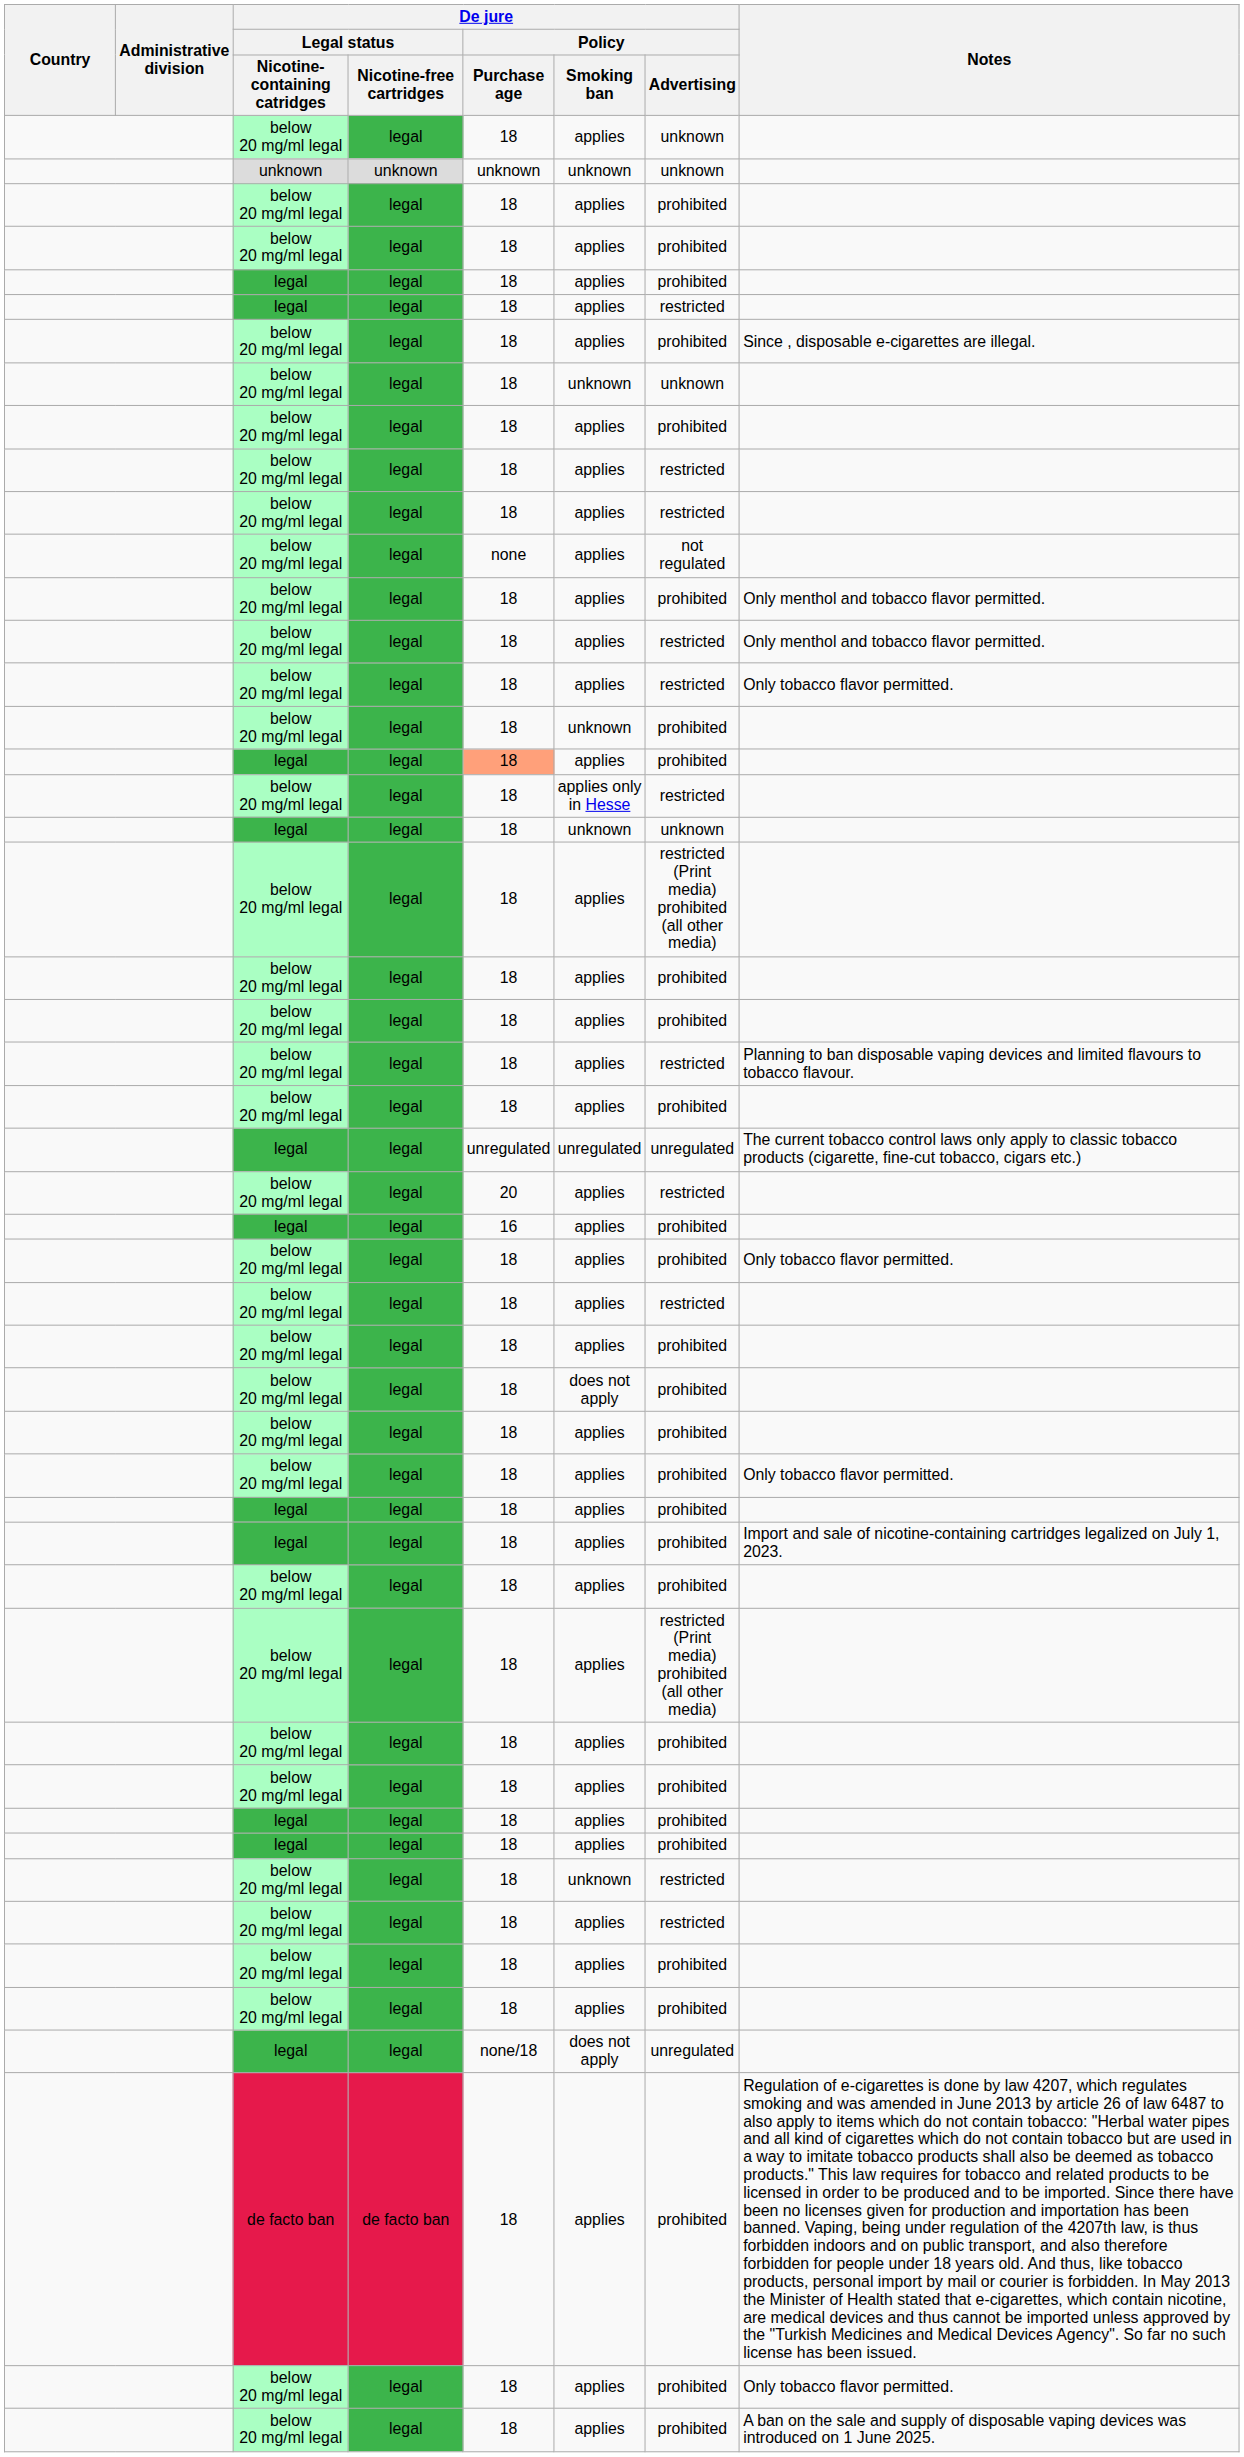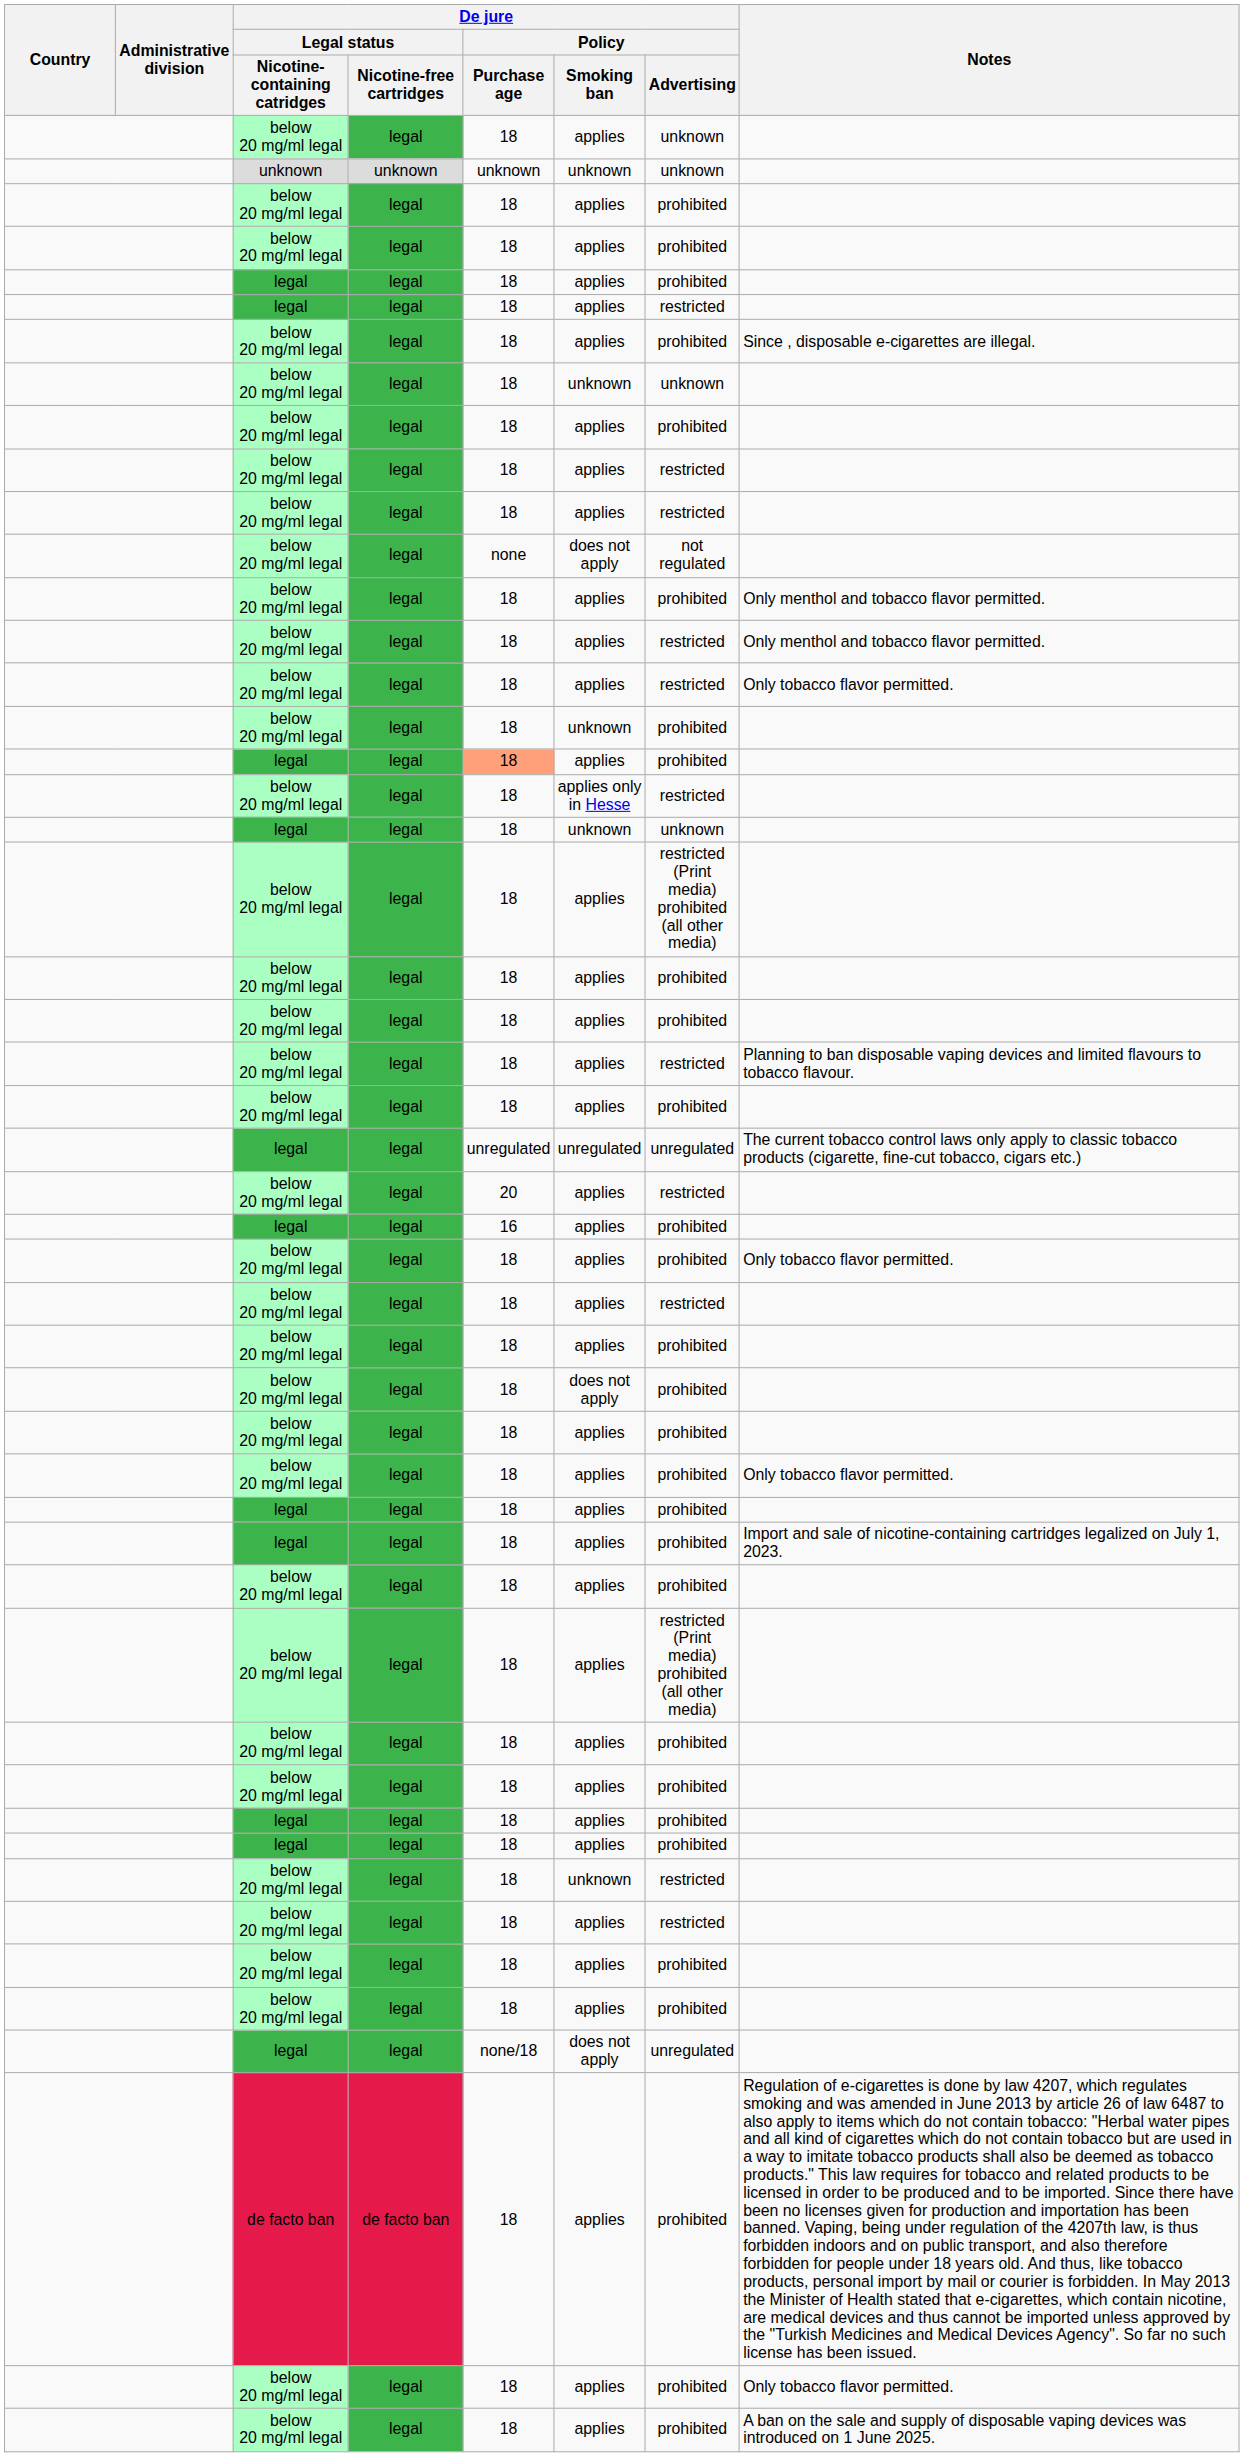row 15 | De jure / Policy / Smoking ban: applies -> does not apply
